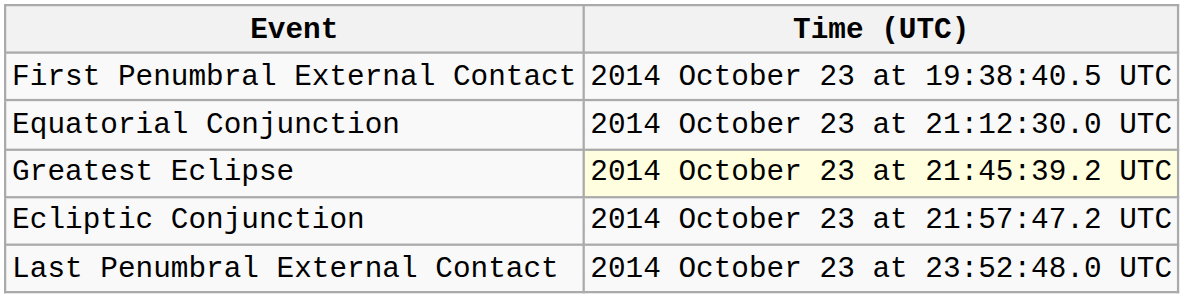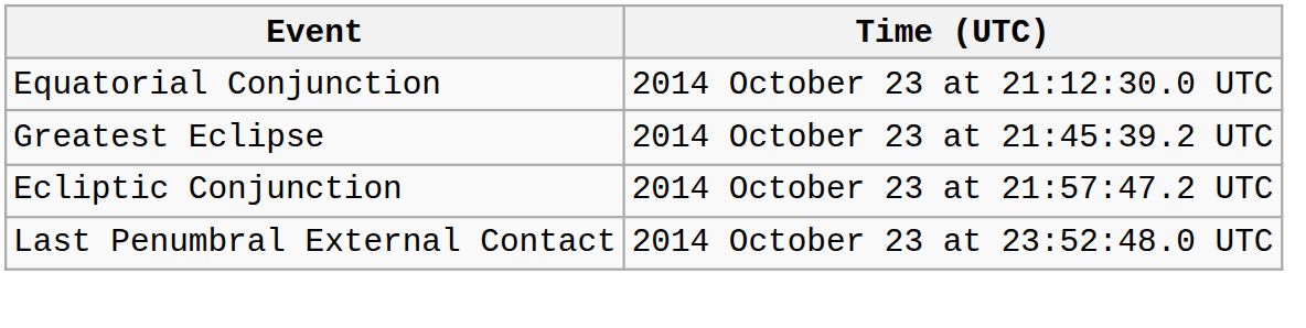- row: First Penumbral External Contact | 2014 October 23 at 19:38:40.5 UTC
Greatest Eclipse | Time (UTC): lightyellow background -> no background
